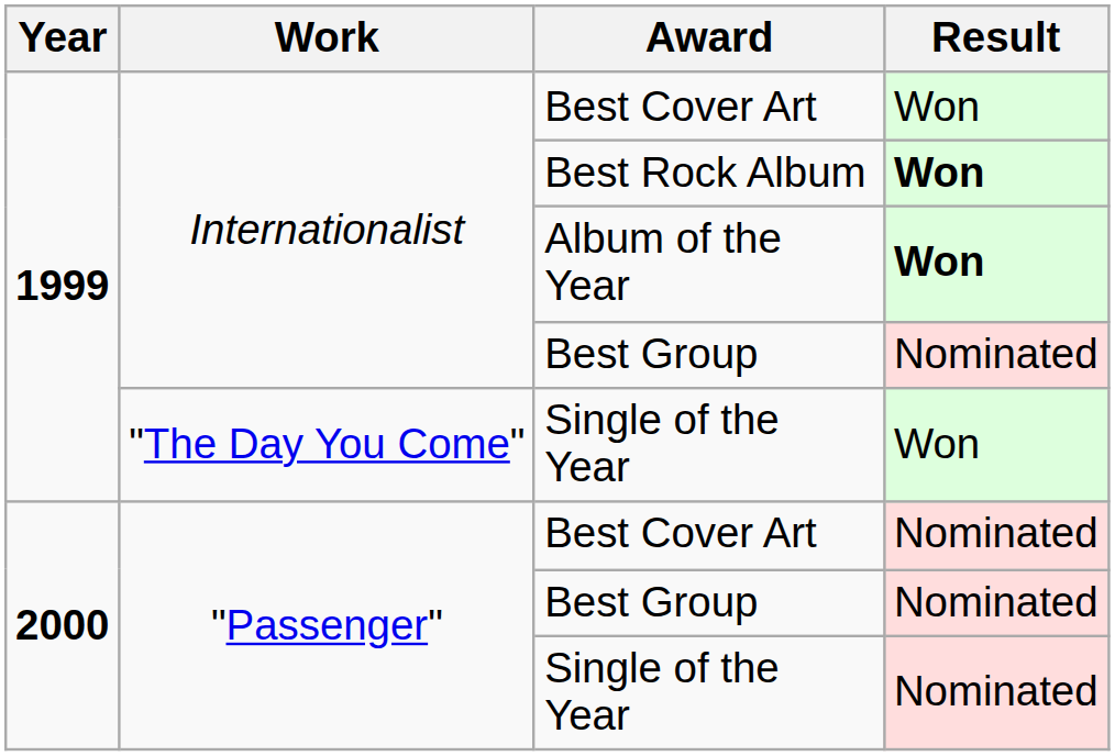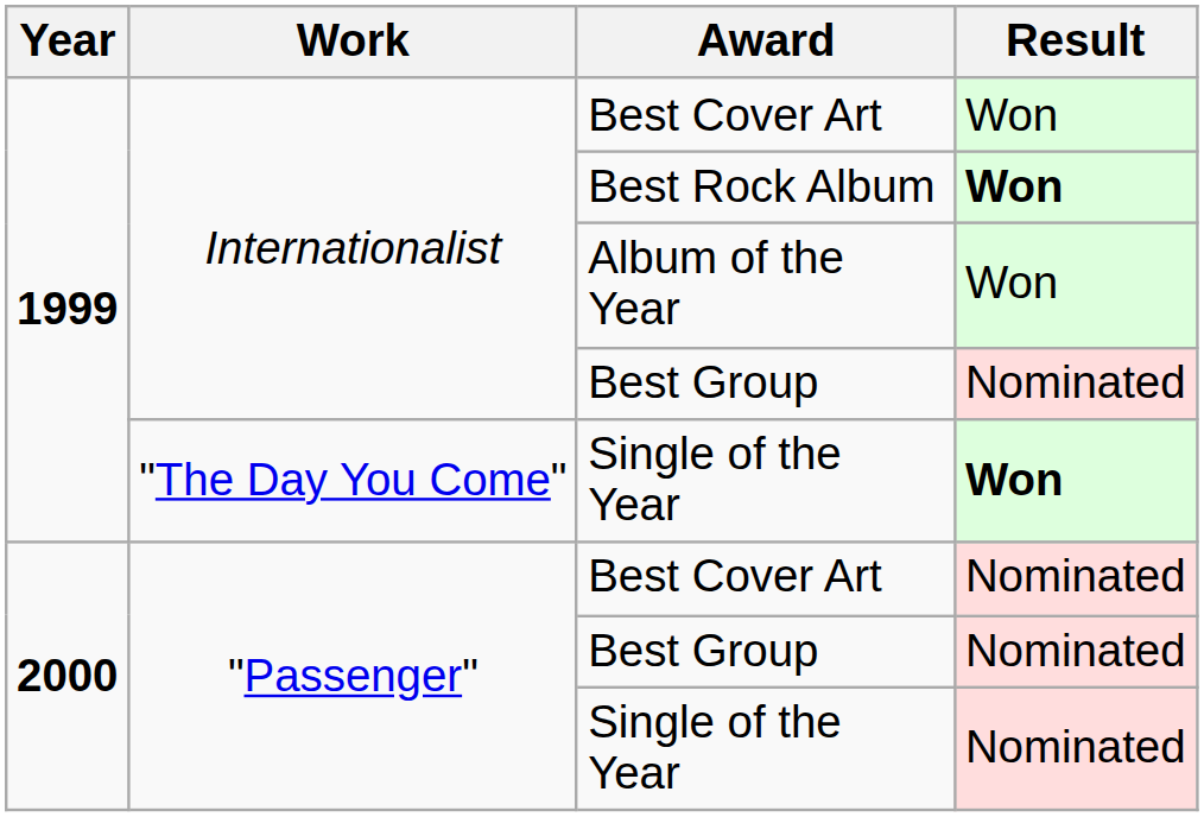Album of the Year | Result: bold -> normal
"The Day You Come" / Single of the Year | Result: normal -> bold
